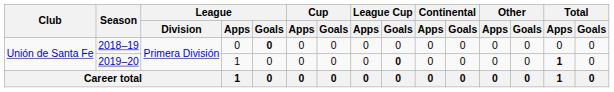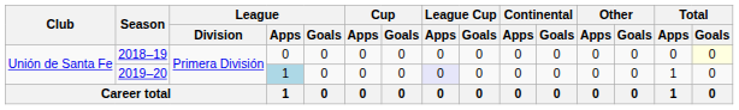2018–19 | League / Goals: bold -> normal
2018–19 | Total / Goals: no background -> lightyellow background
2019–20 | League / Apps: no background -> lightblue background
2019–20 | League Cup / Apps: no background -> lavender background
2019–20 | League Cup / Goals: bold -> normal
2019–20 | Total / Apps: bold -> normal
